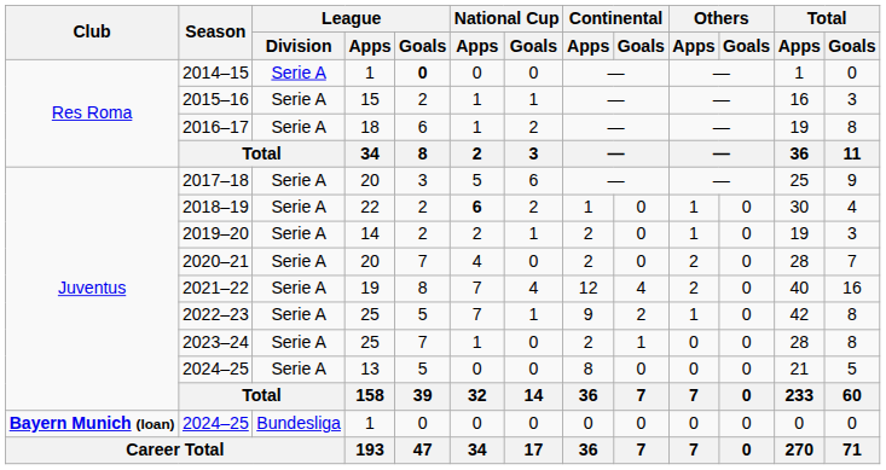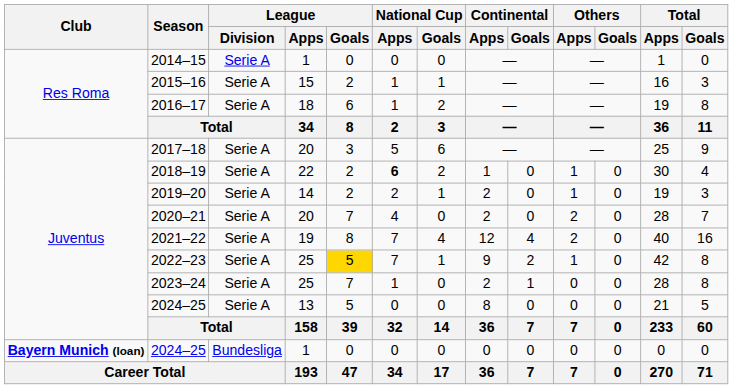2014–15 | League / Goals: bold -> normal
2022–23 | League / Goals: no background -> gold background
